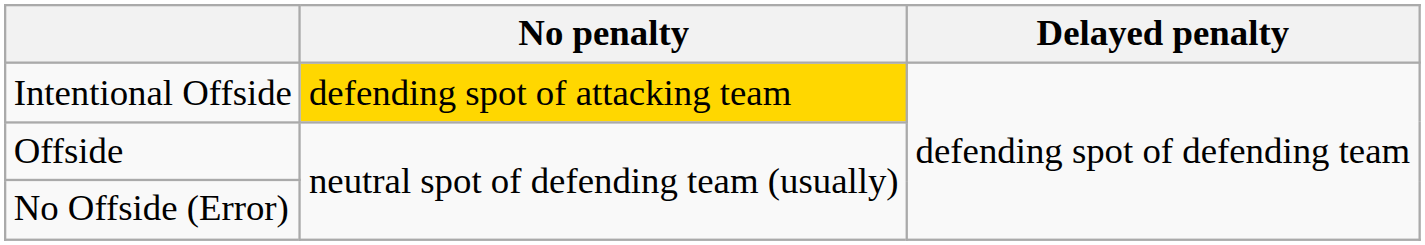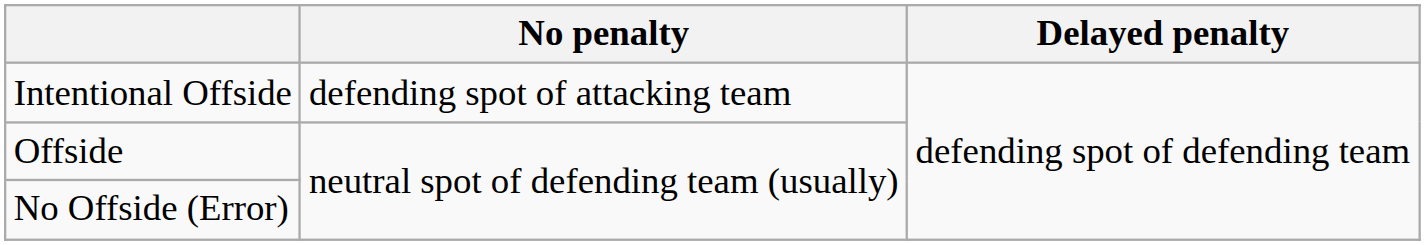Intentional Offside | No penalty: gold background -> no background
